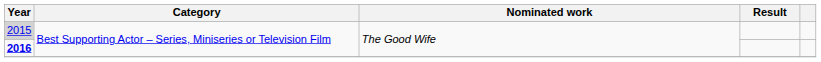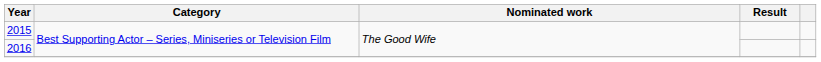2015 | Year: lightgrey background -> no background
2016 | Year: bold -> normal
